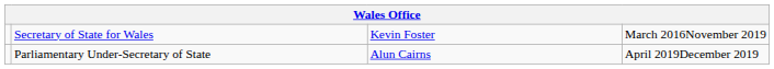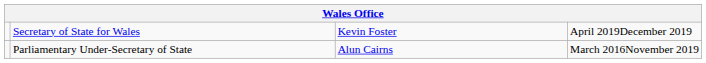Secretary of State for Wales | column 4: March 2016November 2019 -> April 2019December 2019
Parliamentary Under-Secretary of State | column 4: April 2019December 2019 -> March 2016November 2019
